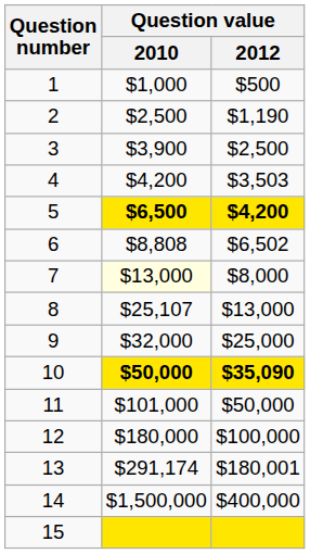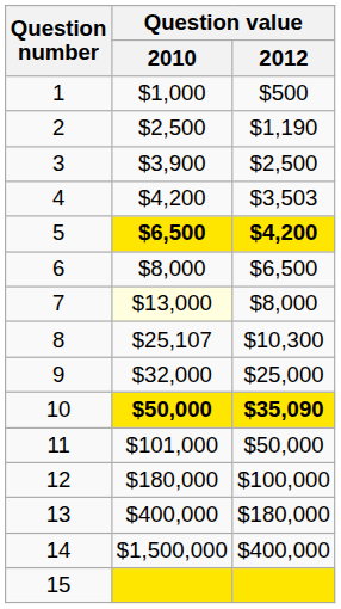6 | Question value / 2010: $8,808 -> $8,000
6 | Question value / 2012: $6,502 -> $6,500
8 | Question value / 2012: $13,000 -> $10,300
13 | Question value / 2010: $291,174 -> $400,000
13 | Question value / 2012: $180,001 -> $180,000
